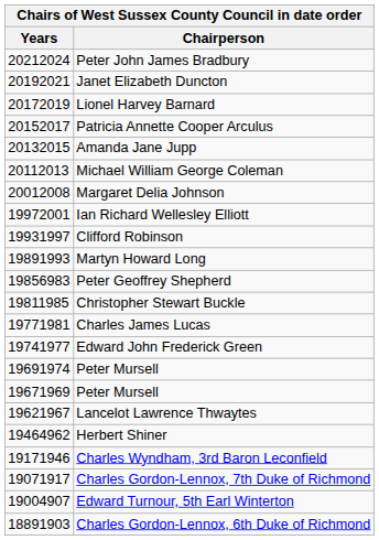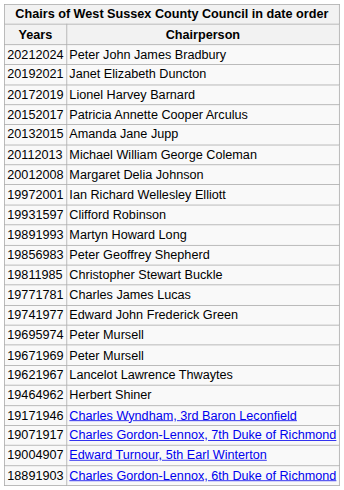row 11 | Years: 19931997 -> 19931597
row 15 | Years: 19771981 -> 19771781
row 17 | Years: 19691974 -> 19695974
